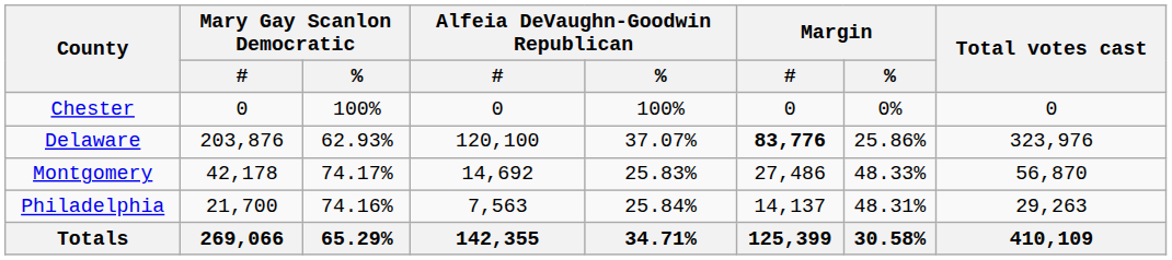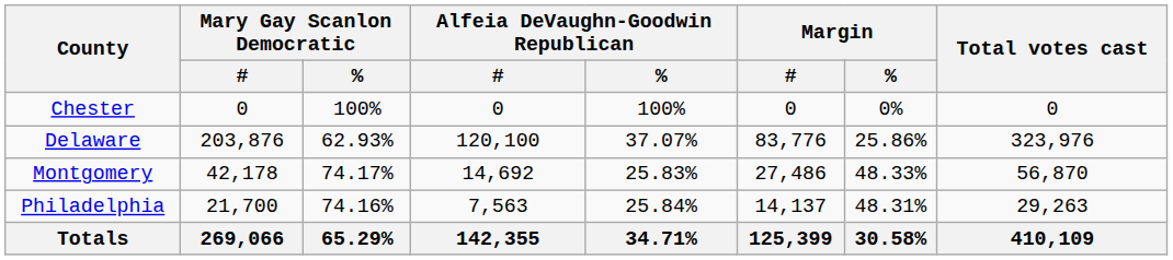Delaware | Margin / #: bold -> normal
